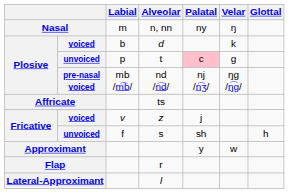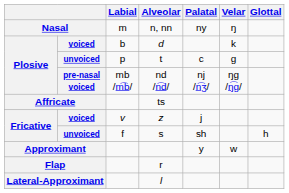t | Palatal: pink background -> no background
